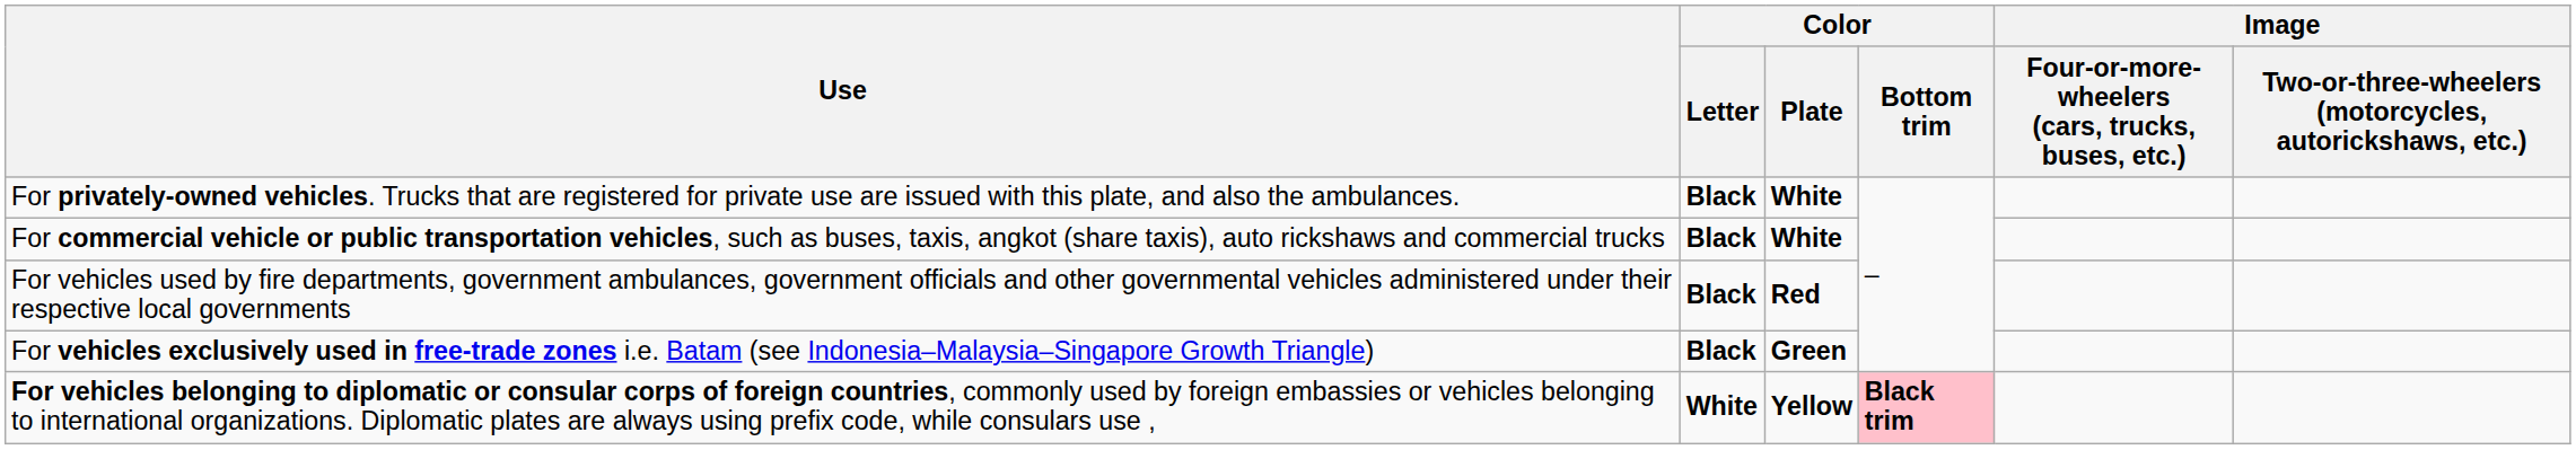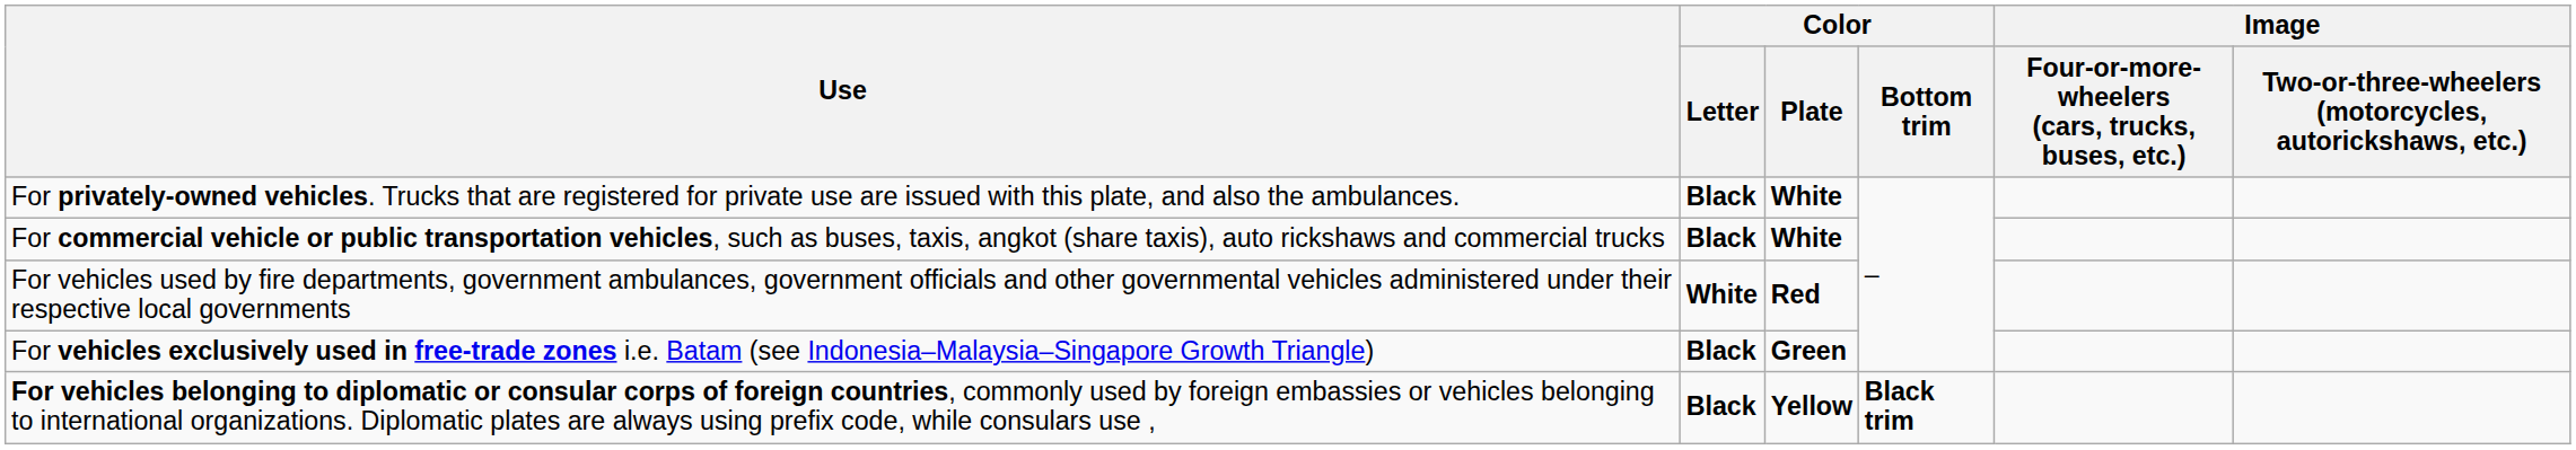row 5 | Color / Letter: Black -> White
row 7 | Color / Letter: White -> Black
row 7 | Color / Bottom trim: pink background -> no background
